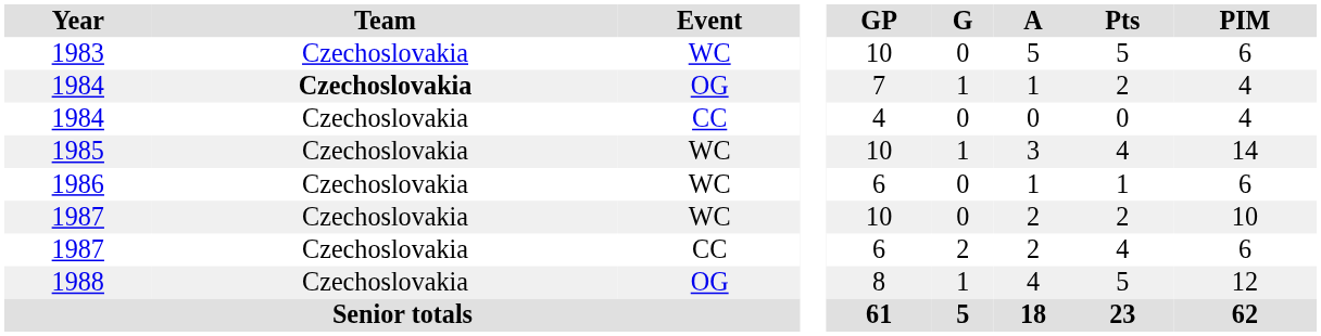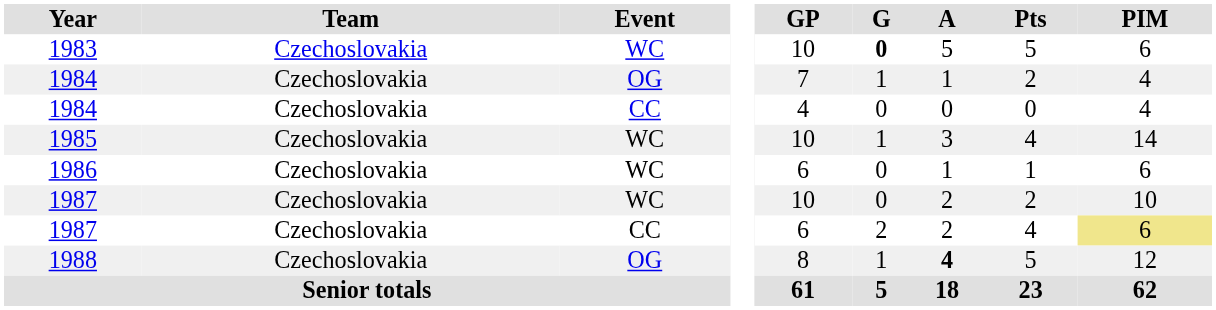1983 | G: normal -> bold
1984 / OG | Team: bold -> normal
1987 / CC | PIM: no background -> khaki background
1988 | A: normal -> bold
